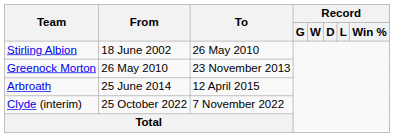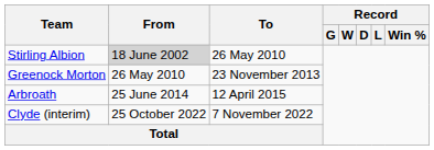Stirling Albion | From: no background -> lightgrey background
